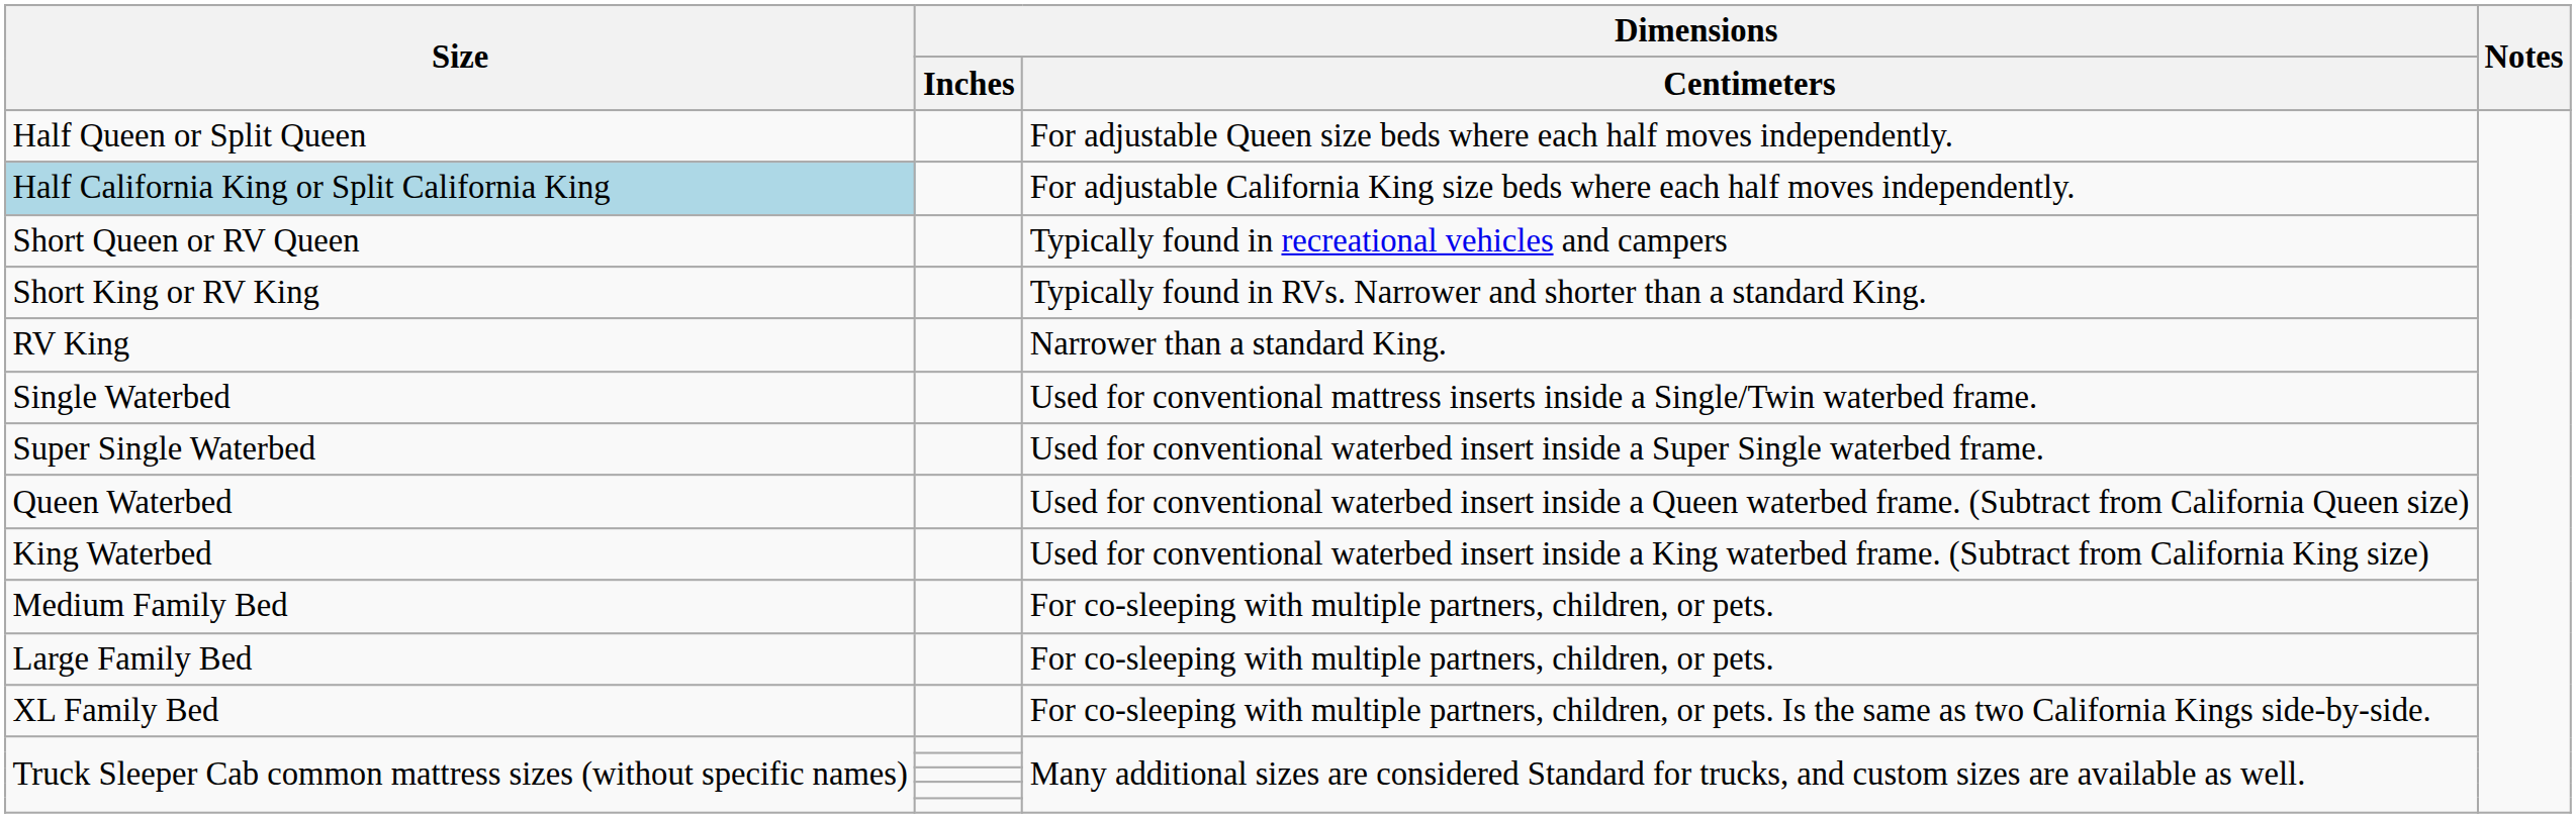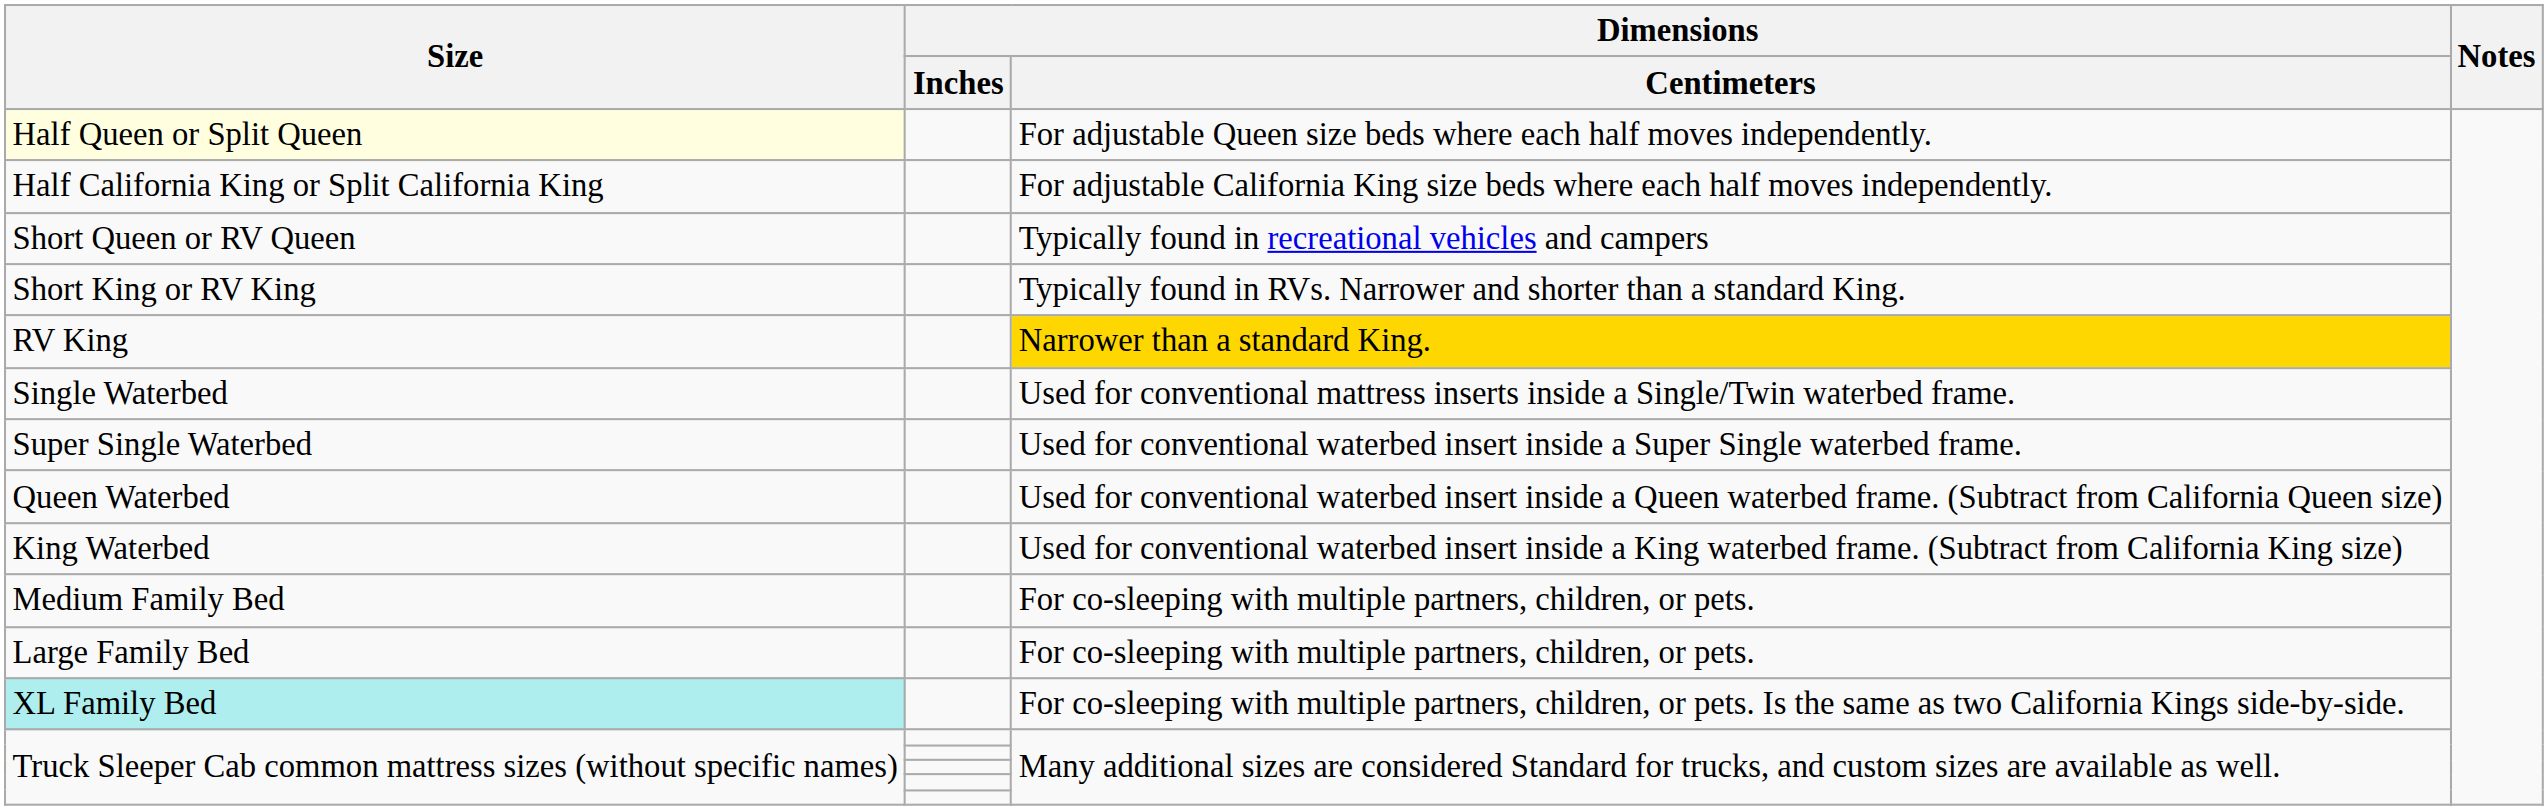Half Queen or Split Queen | Size: no background -> lightyellow background
Half California King or Split California King | Size: lightblue background -> no background
RV King | Dimensions / Centimeters: no background -> gold background
XL Family Bed | Size: no background -> paleturquoise background
